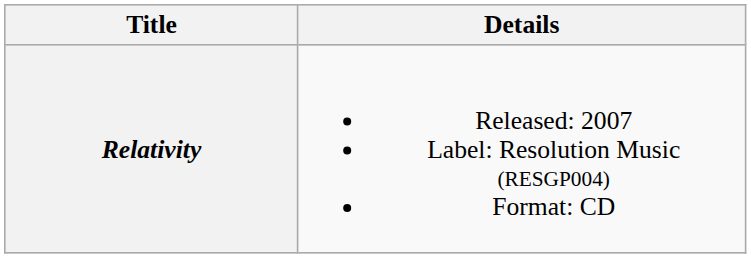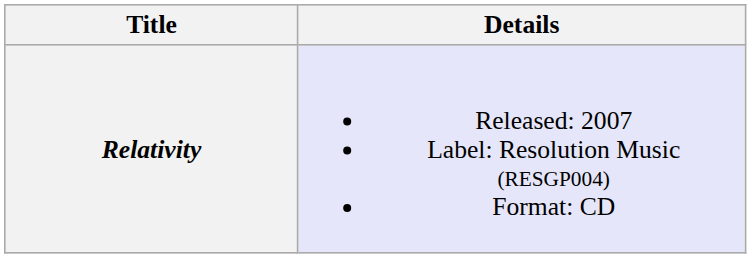Relativity | Details: no background -> lavender background
